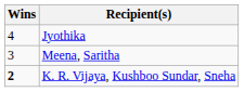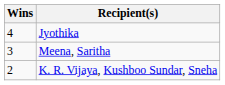K. R. Vijaya, Kushboo Sundar, Sneha | Wins: bold -> normal
